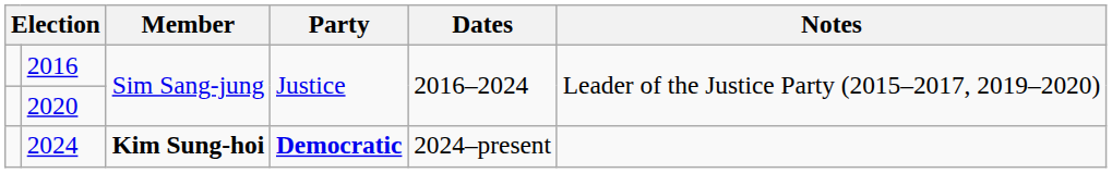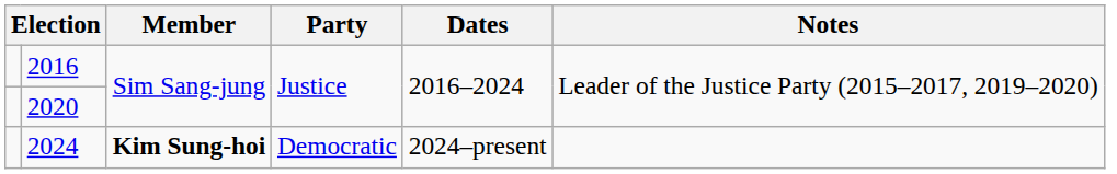2024 | Party: bold -> normal
